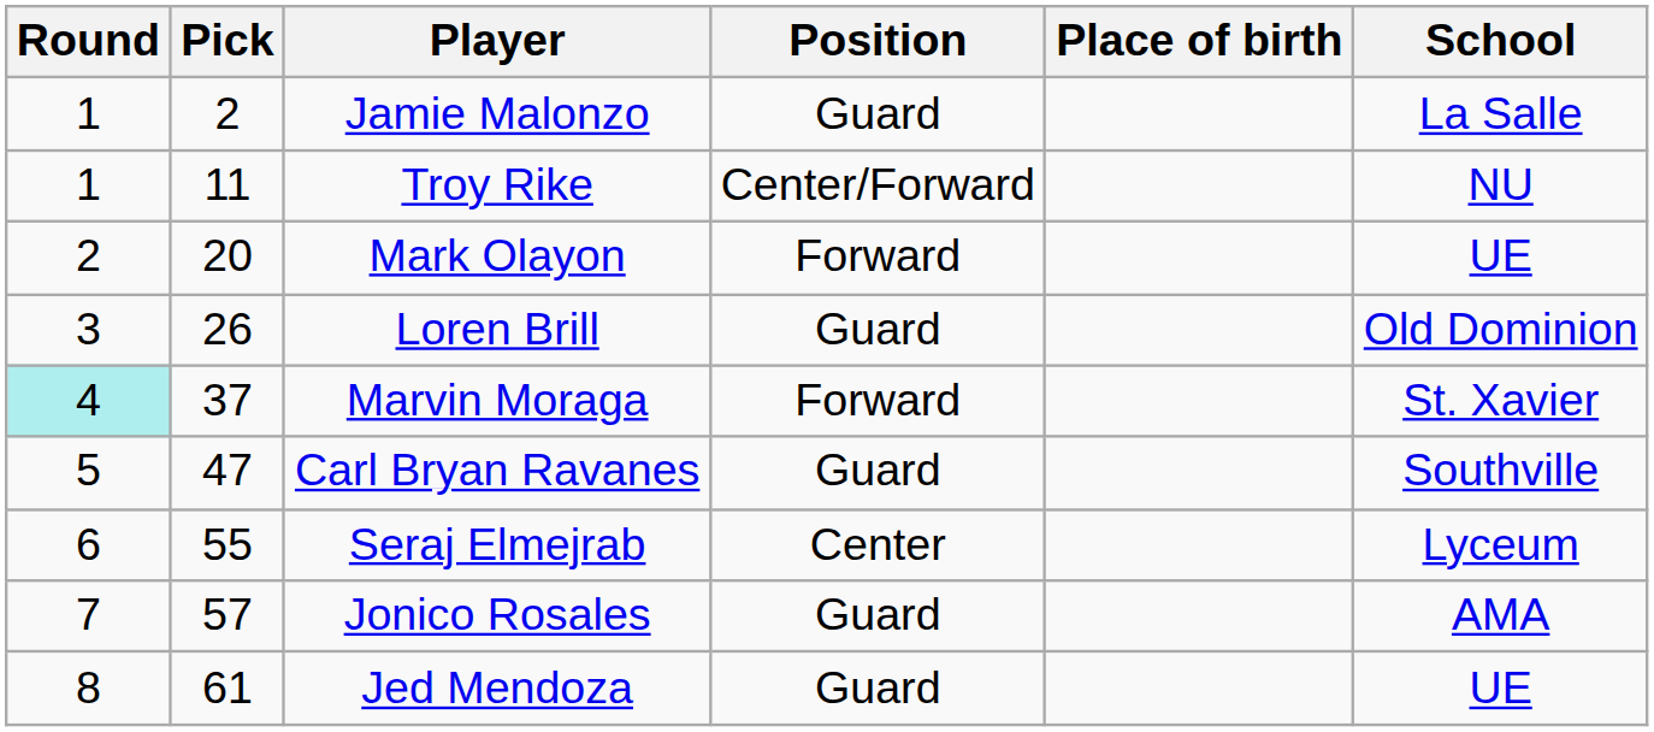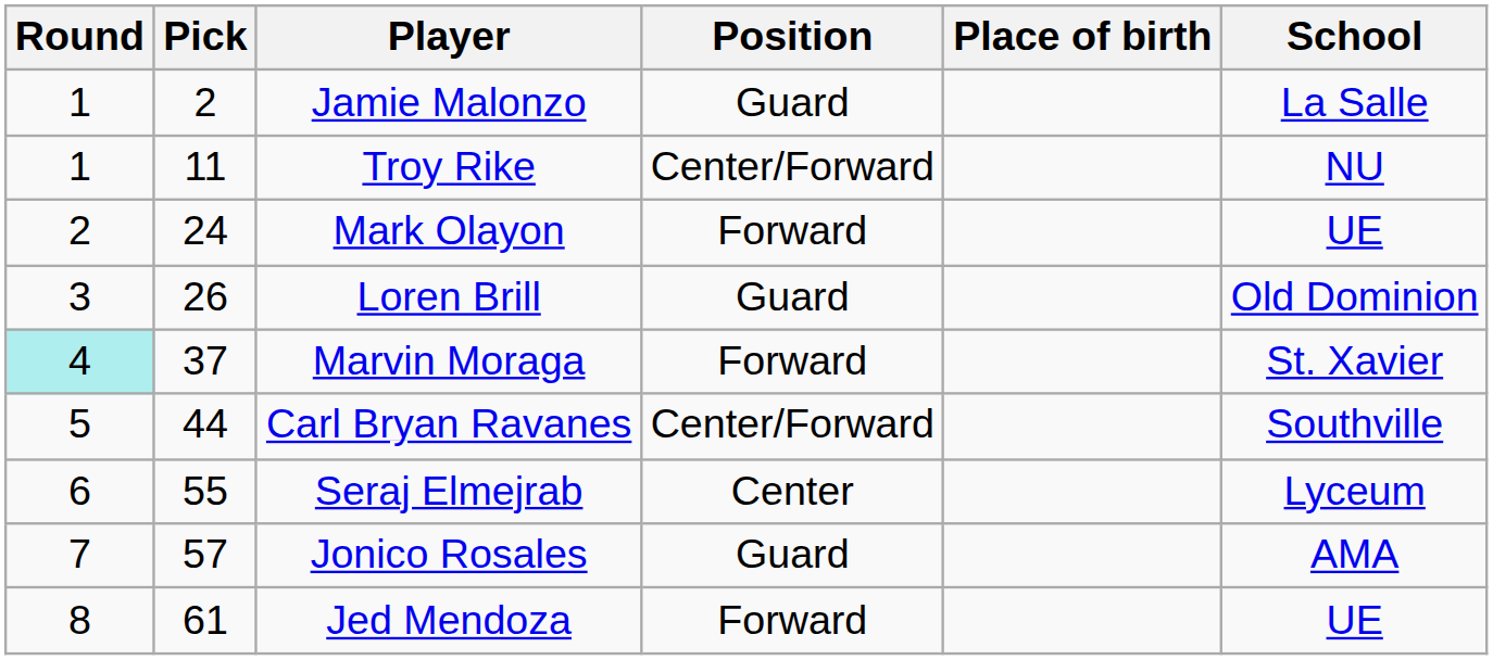Mark Olayon | Pick: 20 -> 24
Carl Bryan Ravanes | Pick: 47 -> 44
Carl Bryan Ravanes | Position: Guard -> Center/Forward
Jed Mendoza | Position: Guard -> Forward
